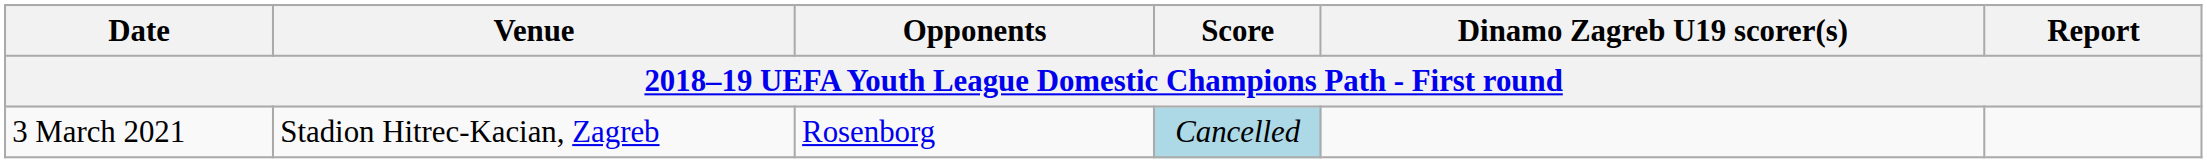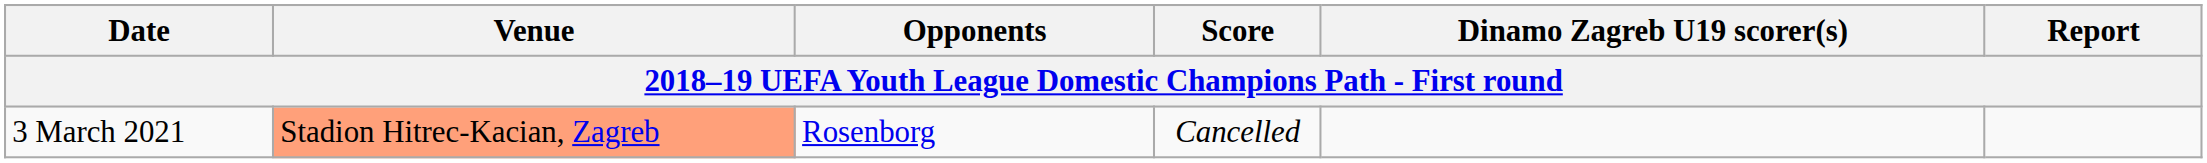3 March 2021 | Venue: no background -> lightsalmon background
3 March 2021 | Score: lightblue background -> no background
